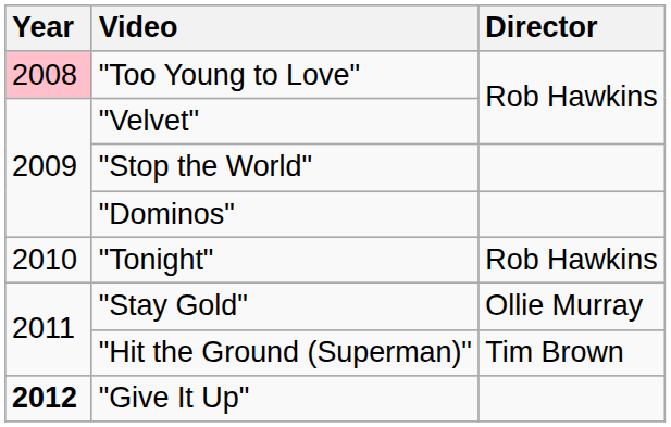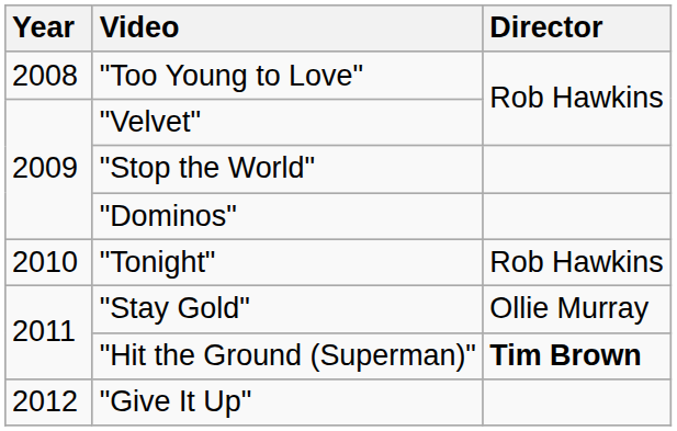"Too Young to Love" | Year: pink background -> no background
"Hit the Ground (Superman)" | Director: normal -> bold
"Give It Up" | Year: bold -> normal
